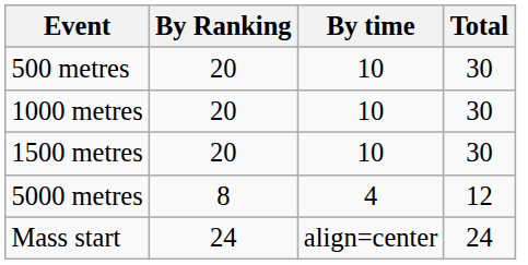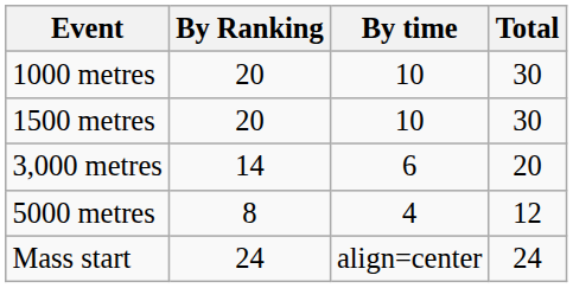- row: 500 metres | 20 | 10 | 30
+ row: 3,000 metres | 14 | 6 | 20
